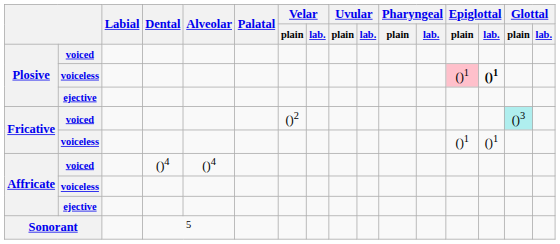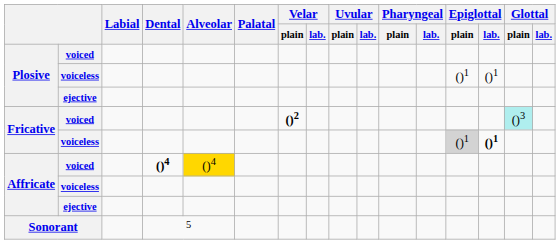Plosive / voiceless | Epiglottal / plain: pink background -> no background
Plosive / voiceless | Epiglottal / lab.: bold -> normal
Fricative / voiced | Velar / plain: normal -> bold
Fricative / voiceless | Epiglottal / plain: no background -> lightgrey background
Fricative / voiceless | Epiglottal / lab.: normal -> bold
Affricate / voiced | Dental: normal -> bold
Affricate / voiced | Alveolar: no background -> gold background
